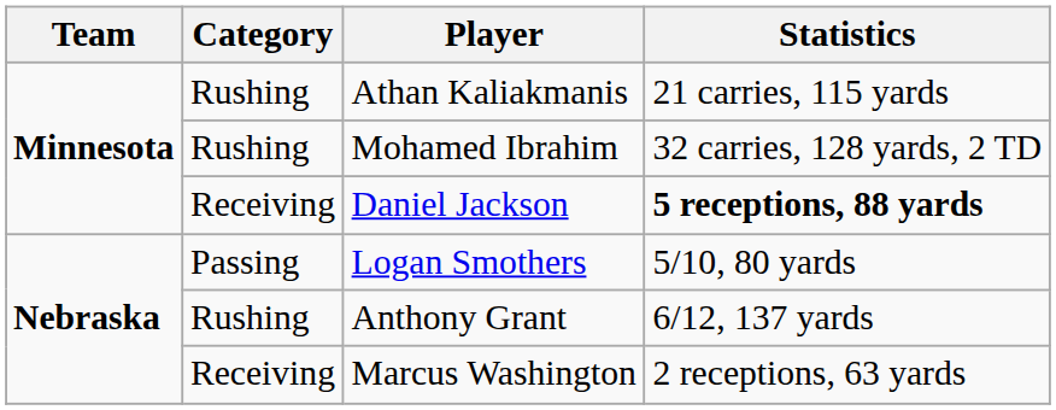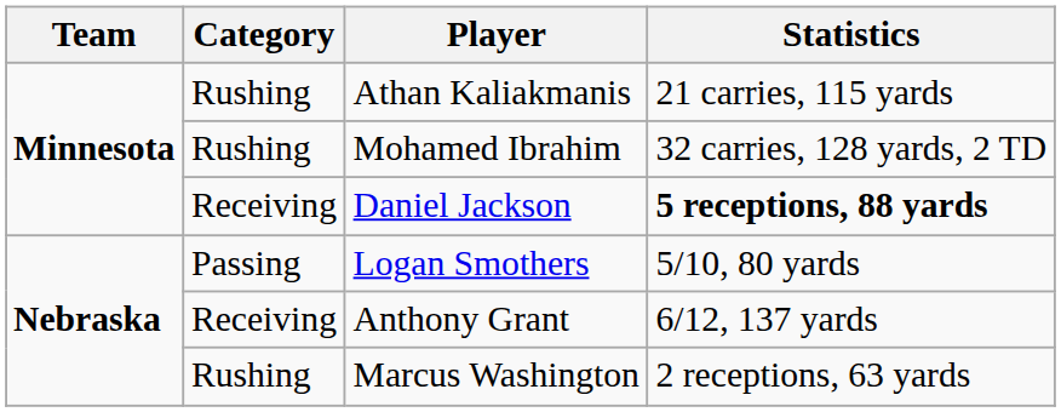Anthony Grant | Category: Rushing -> Receiving
Marcus Washington | Category: Receiving -> Rushing
